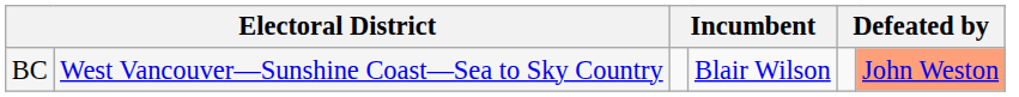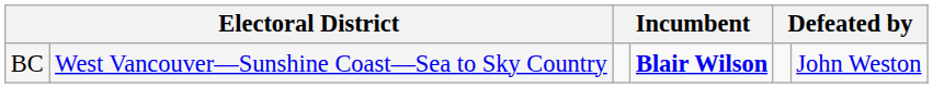BC | column 4: normal -> bold
BC | column 6: lightsalmon background -> no background
